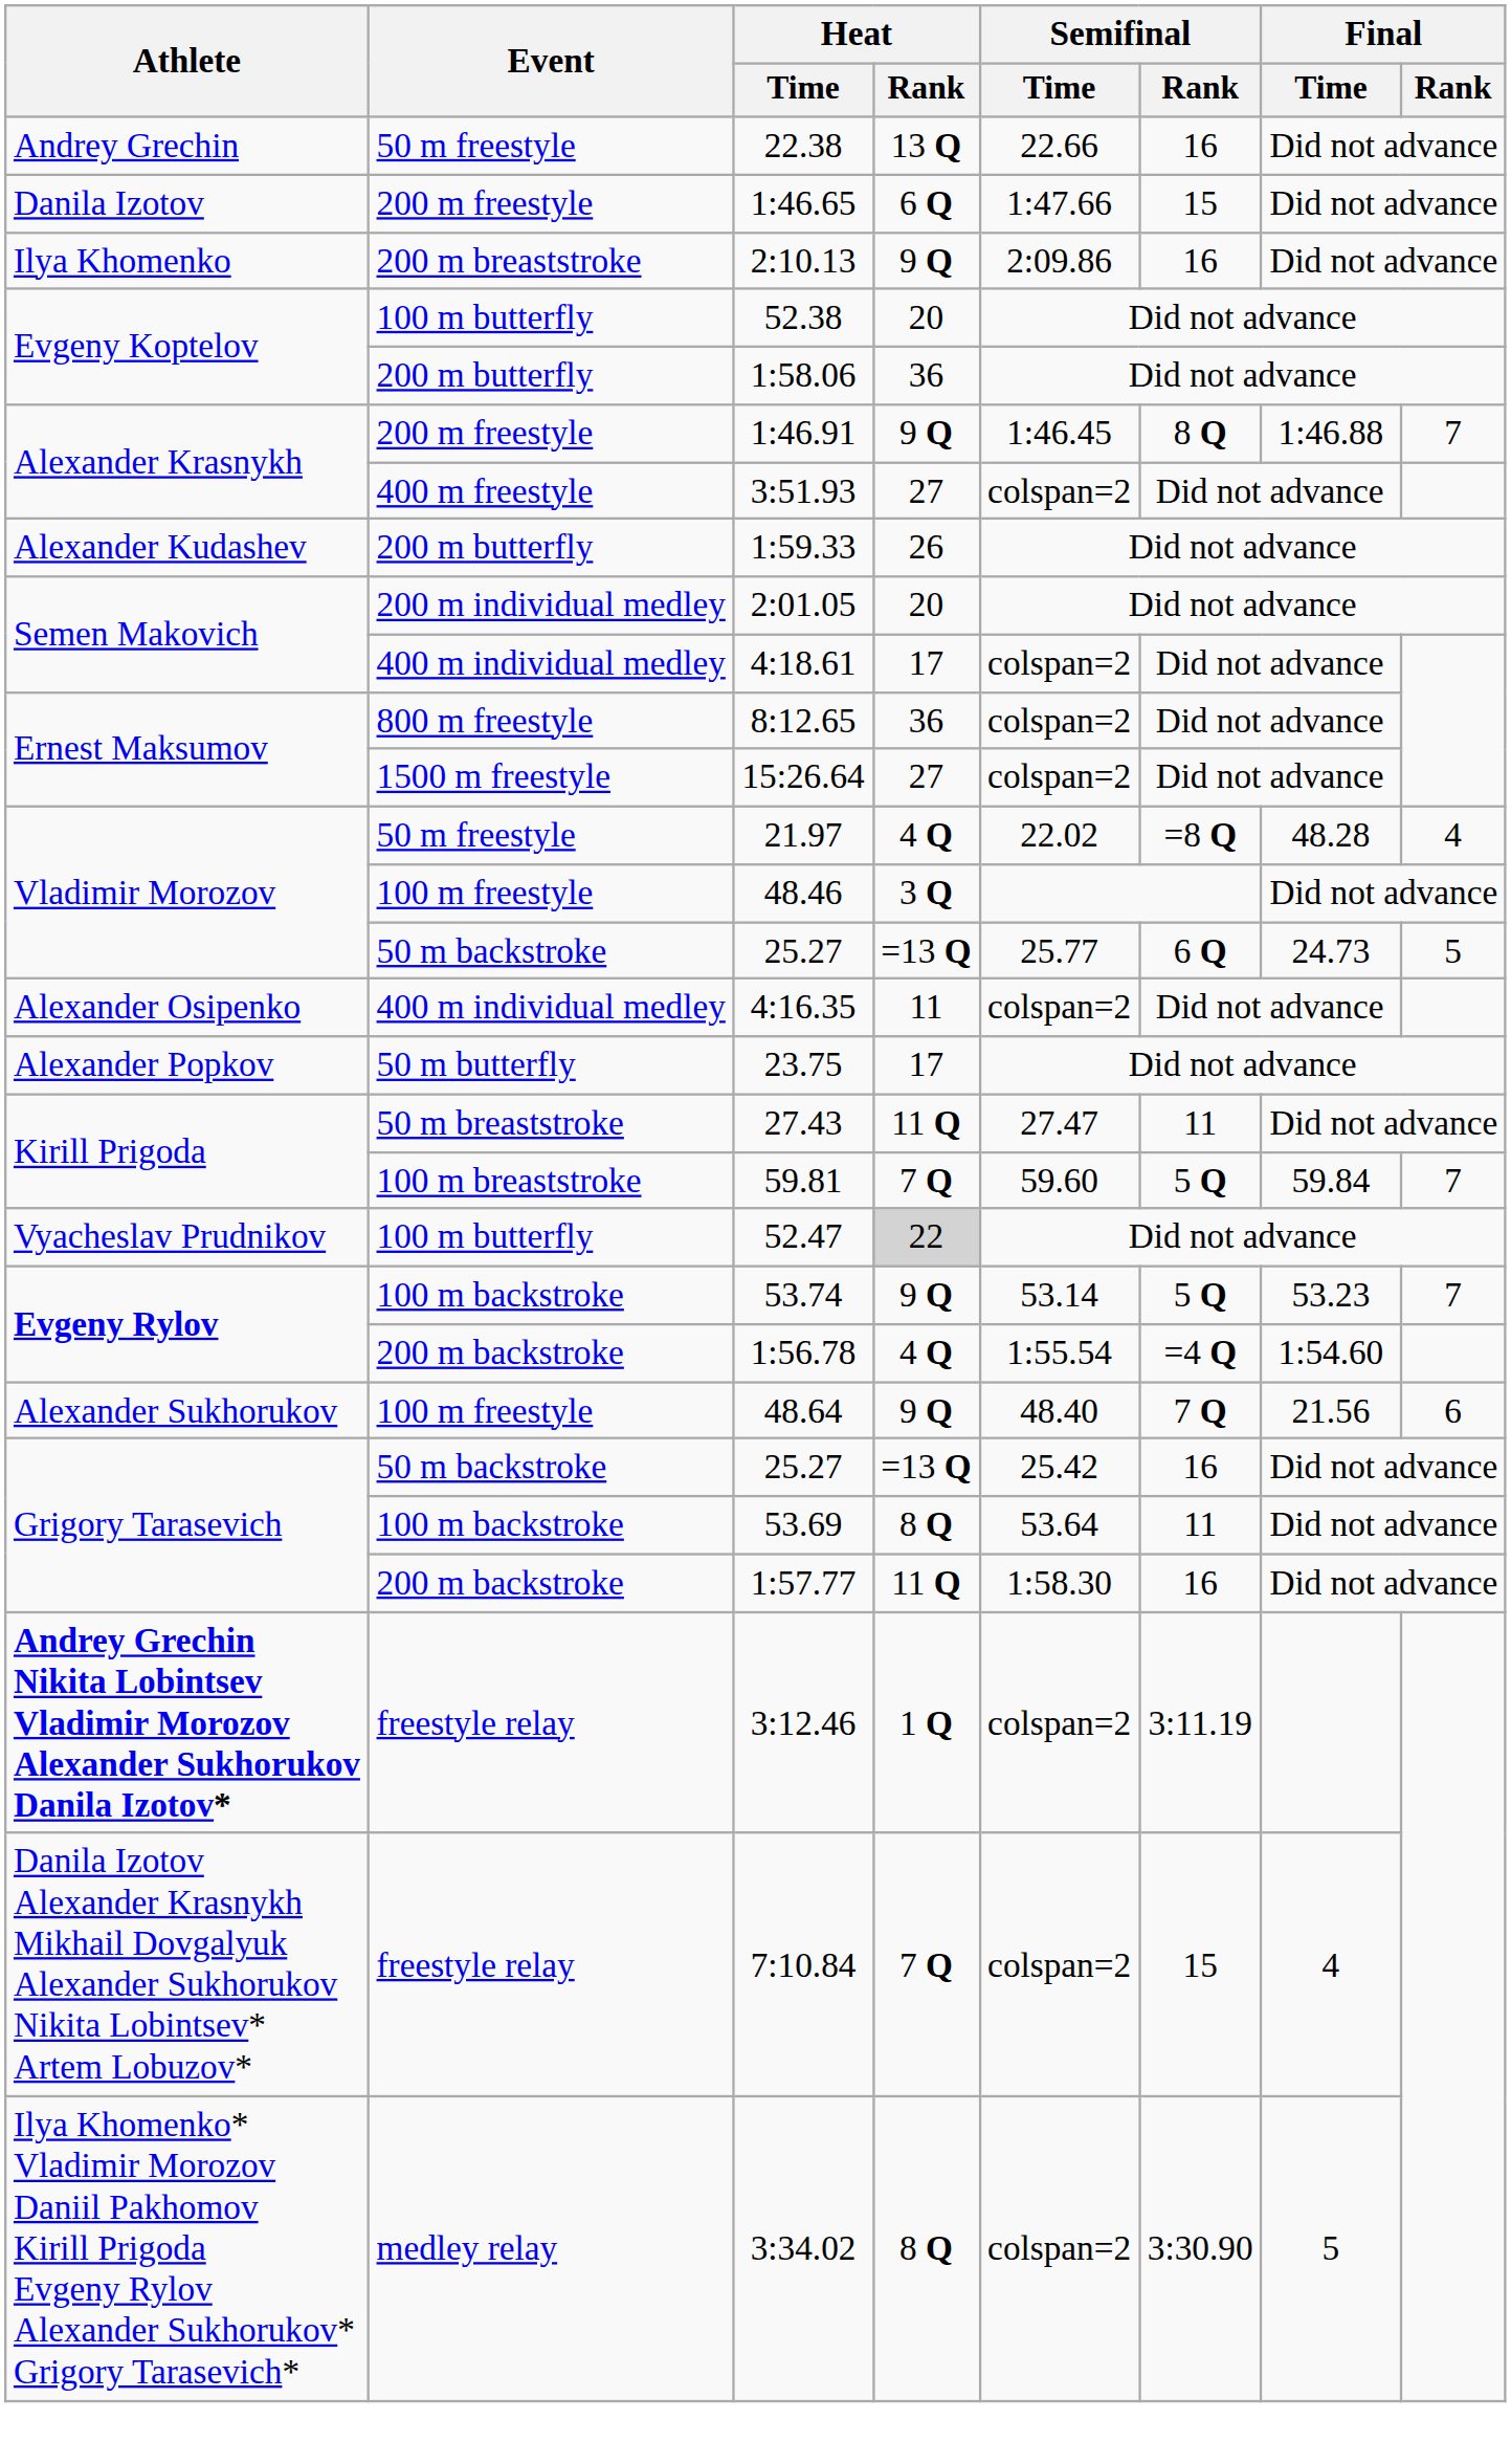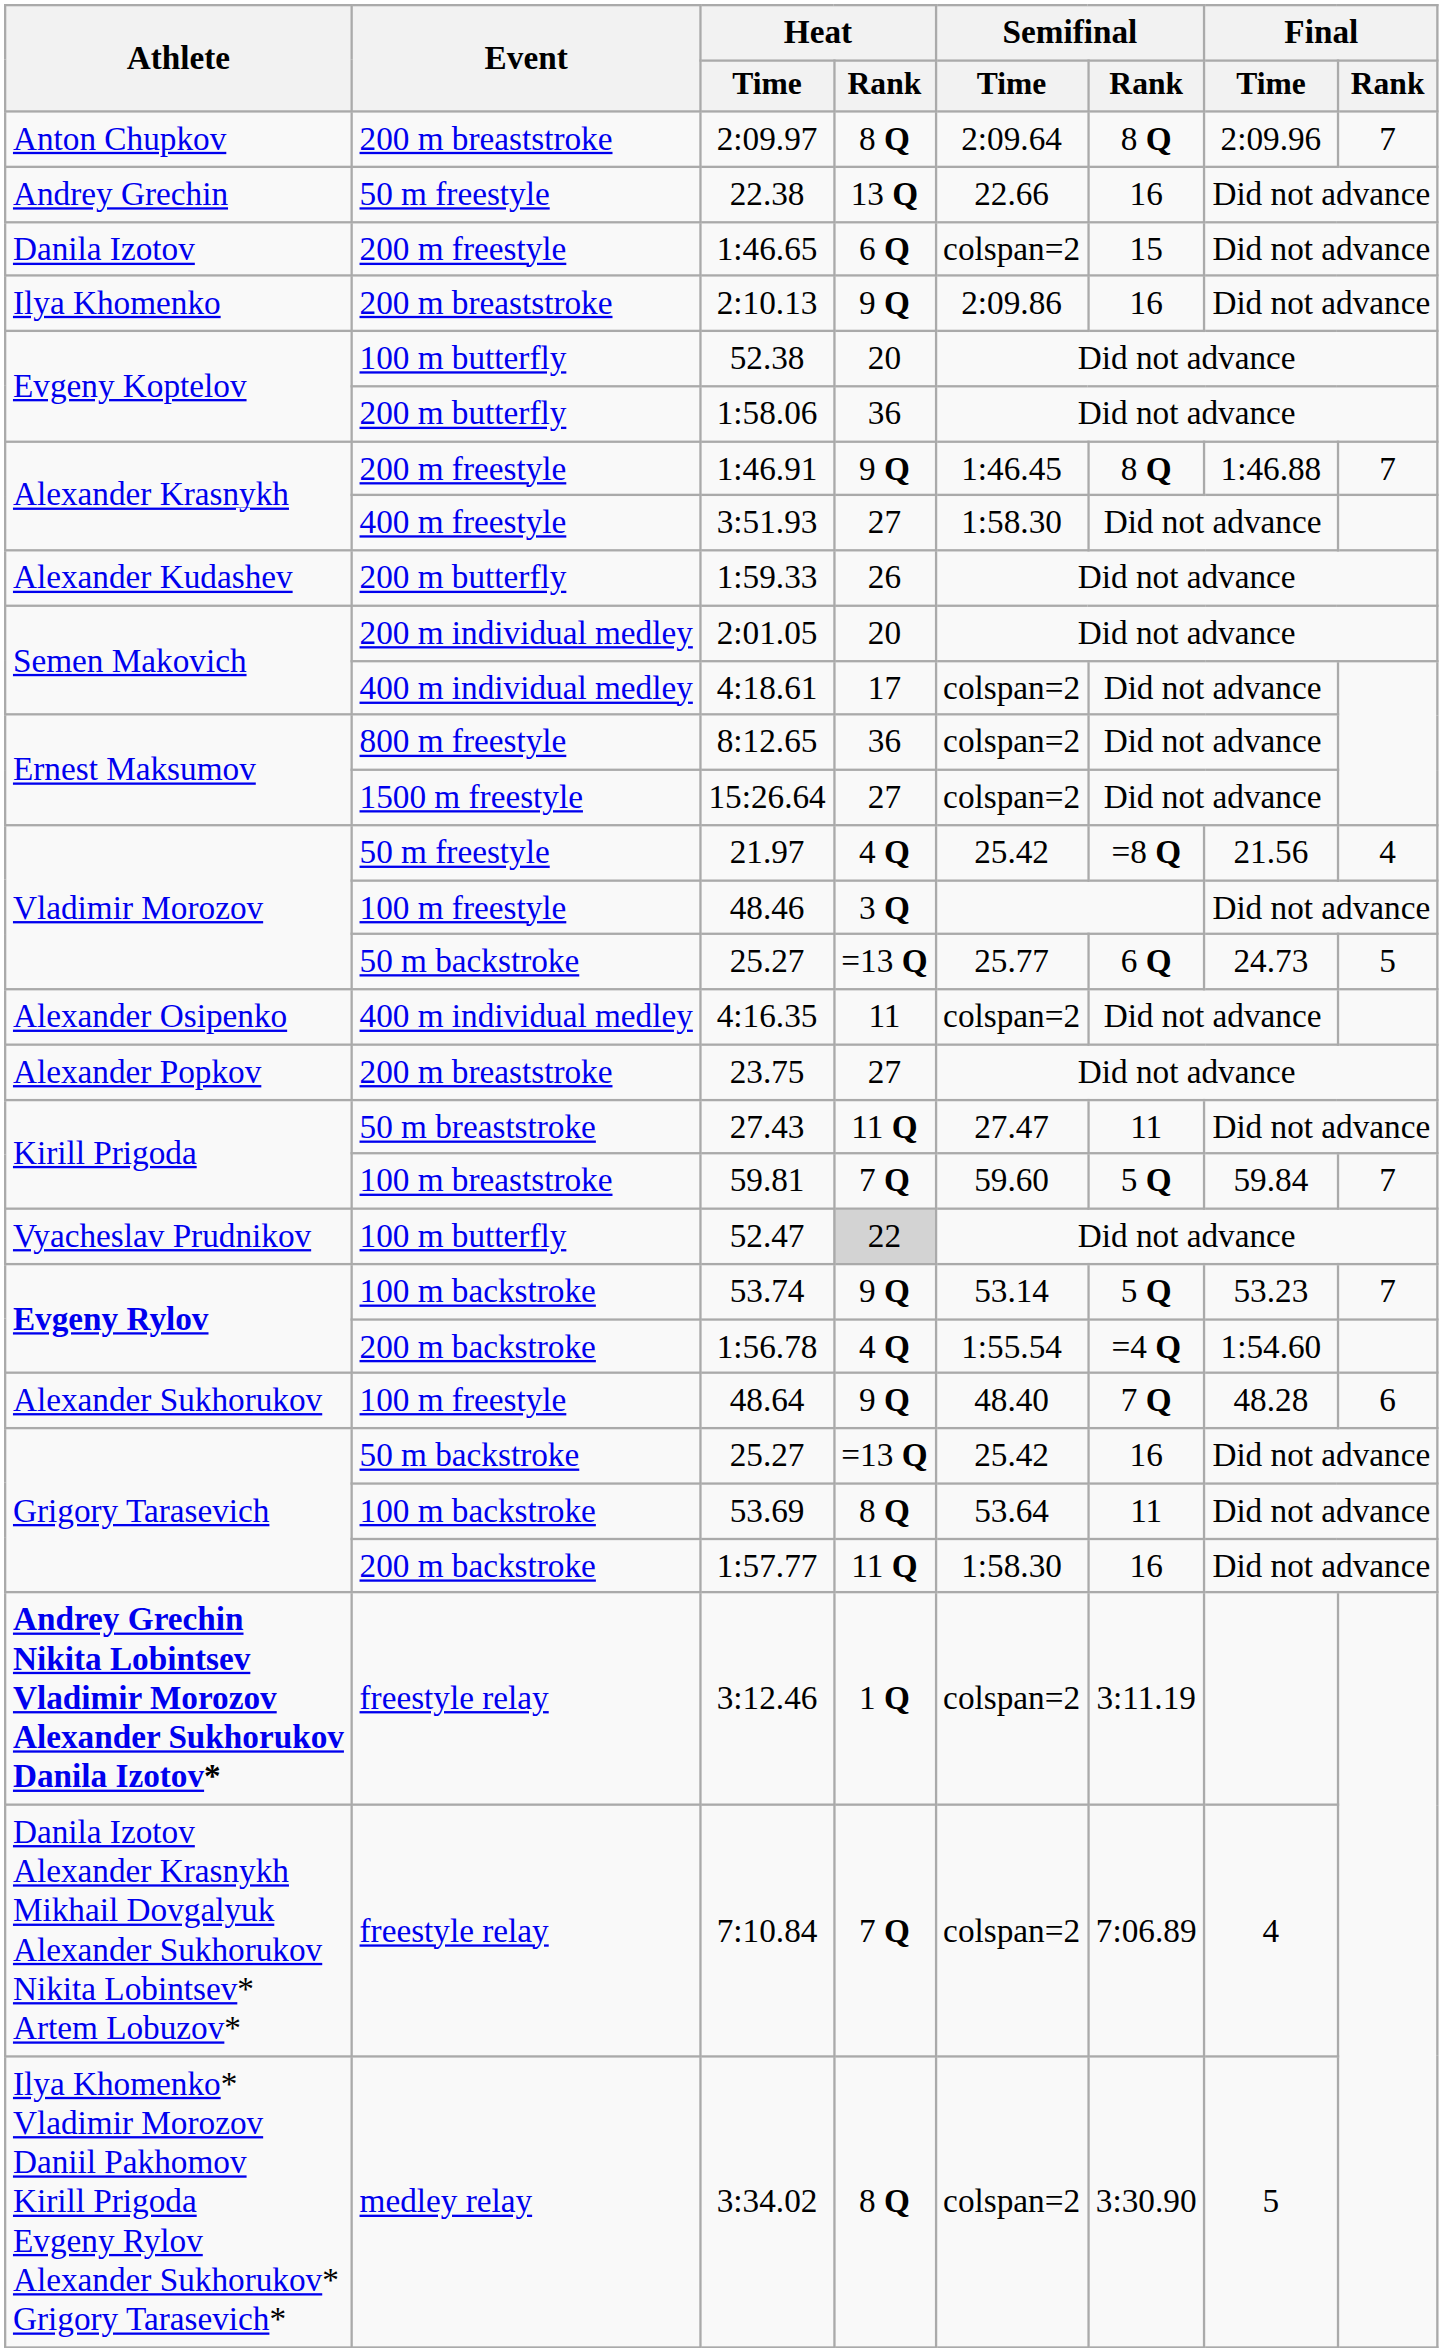+ row: Anton Chupkov | 200 m breaststroke | 2:09.97 | 8 Q | 2:09.64 | 8 Q | 2:09.96 | 7
1:46.65 | Semifinal / Time: 1:47.66 -> colspan=2
3:51.93 | Semifinal / Time: colspan=2 -> 1:58.30
21.97 | Semifinal / Time: 22.02 -> 25.42
21.97 | Final / Time: 48.28 -> 21.56
23.75 | Event: 50 m butterfly -> 200 m breaststroke
23.75 | Heat / Rank: 17 -> 27
48.64 | Final / Time: 21.56 -> 48.28
7:10.84 | Semifinal / Rank: 15 -> 7:06.89
